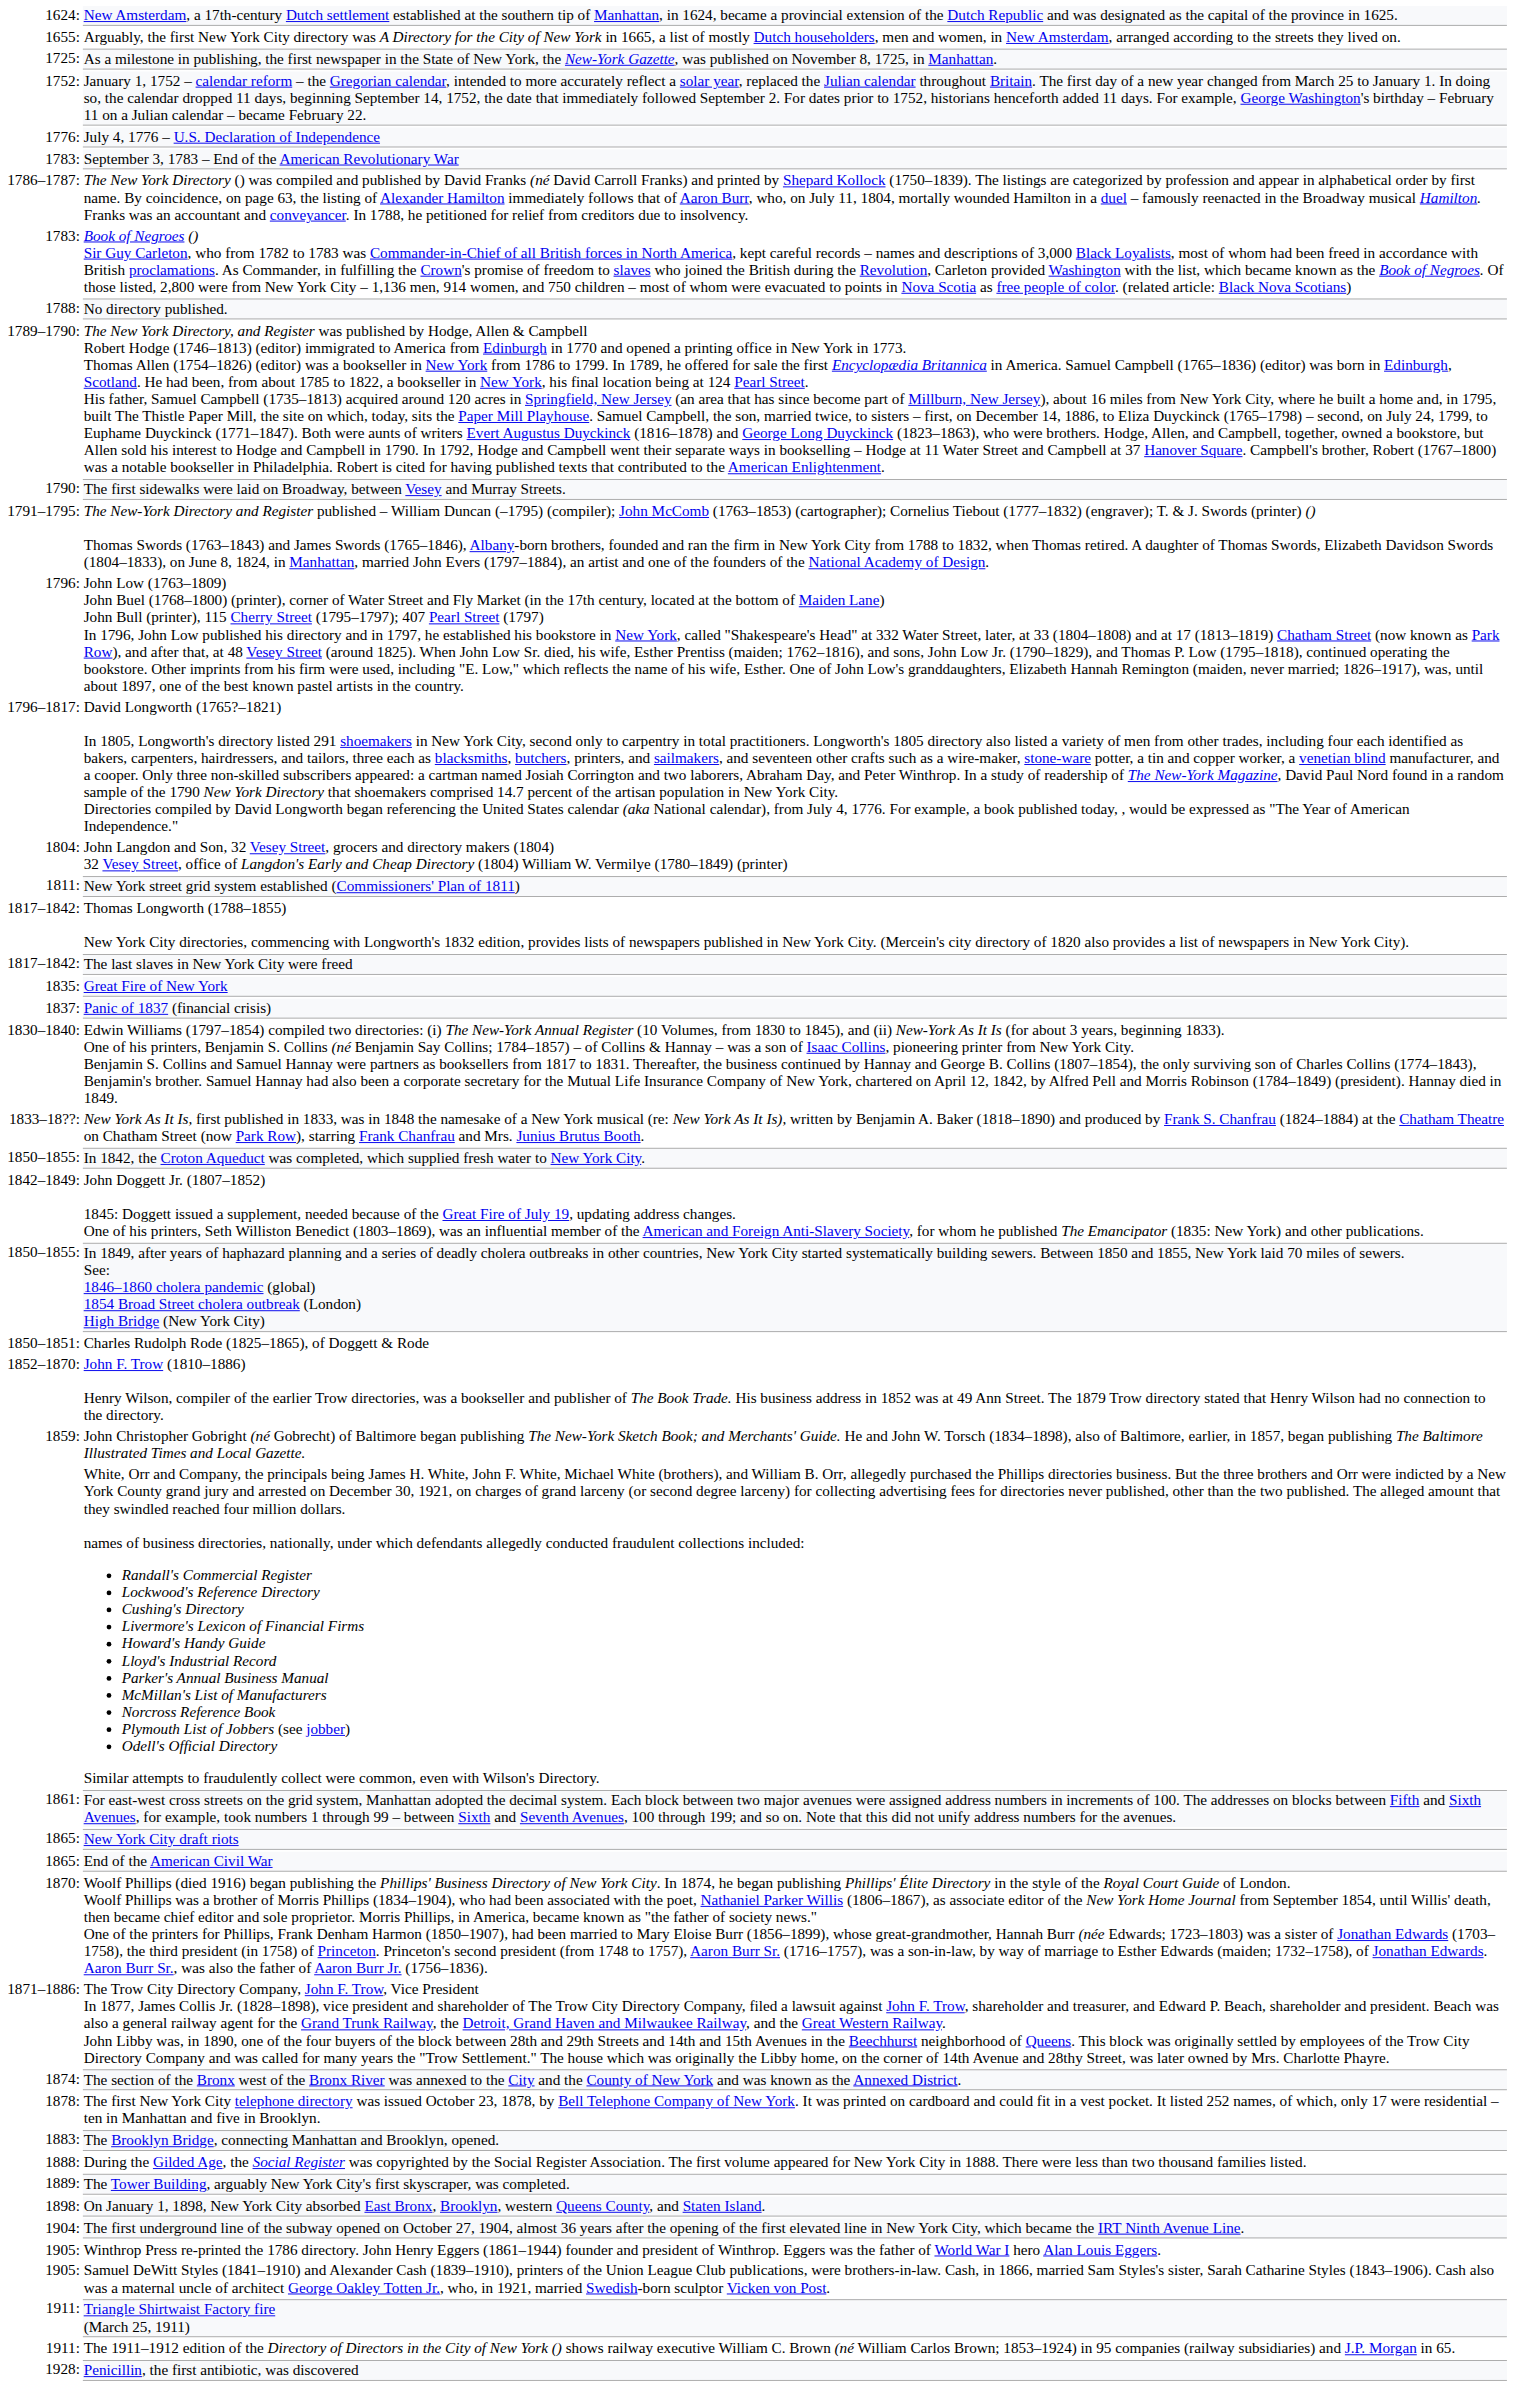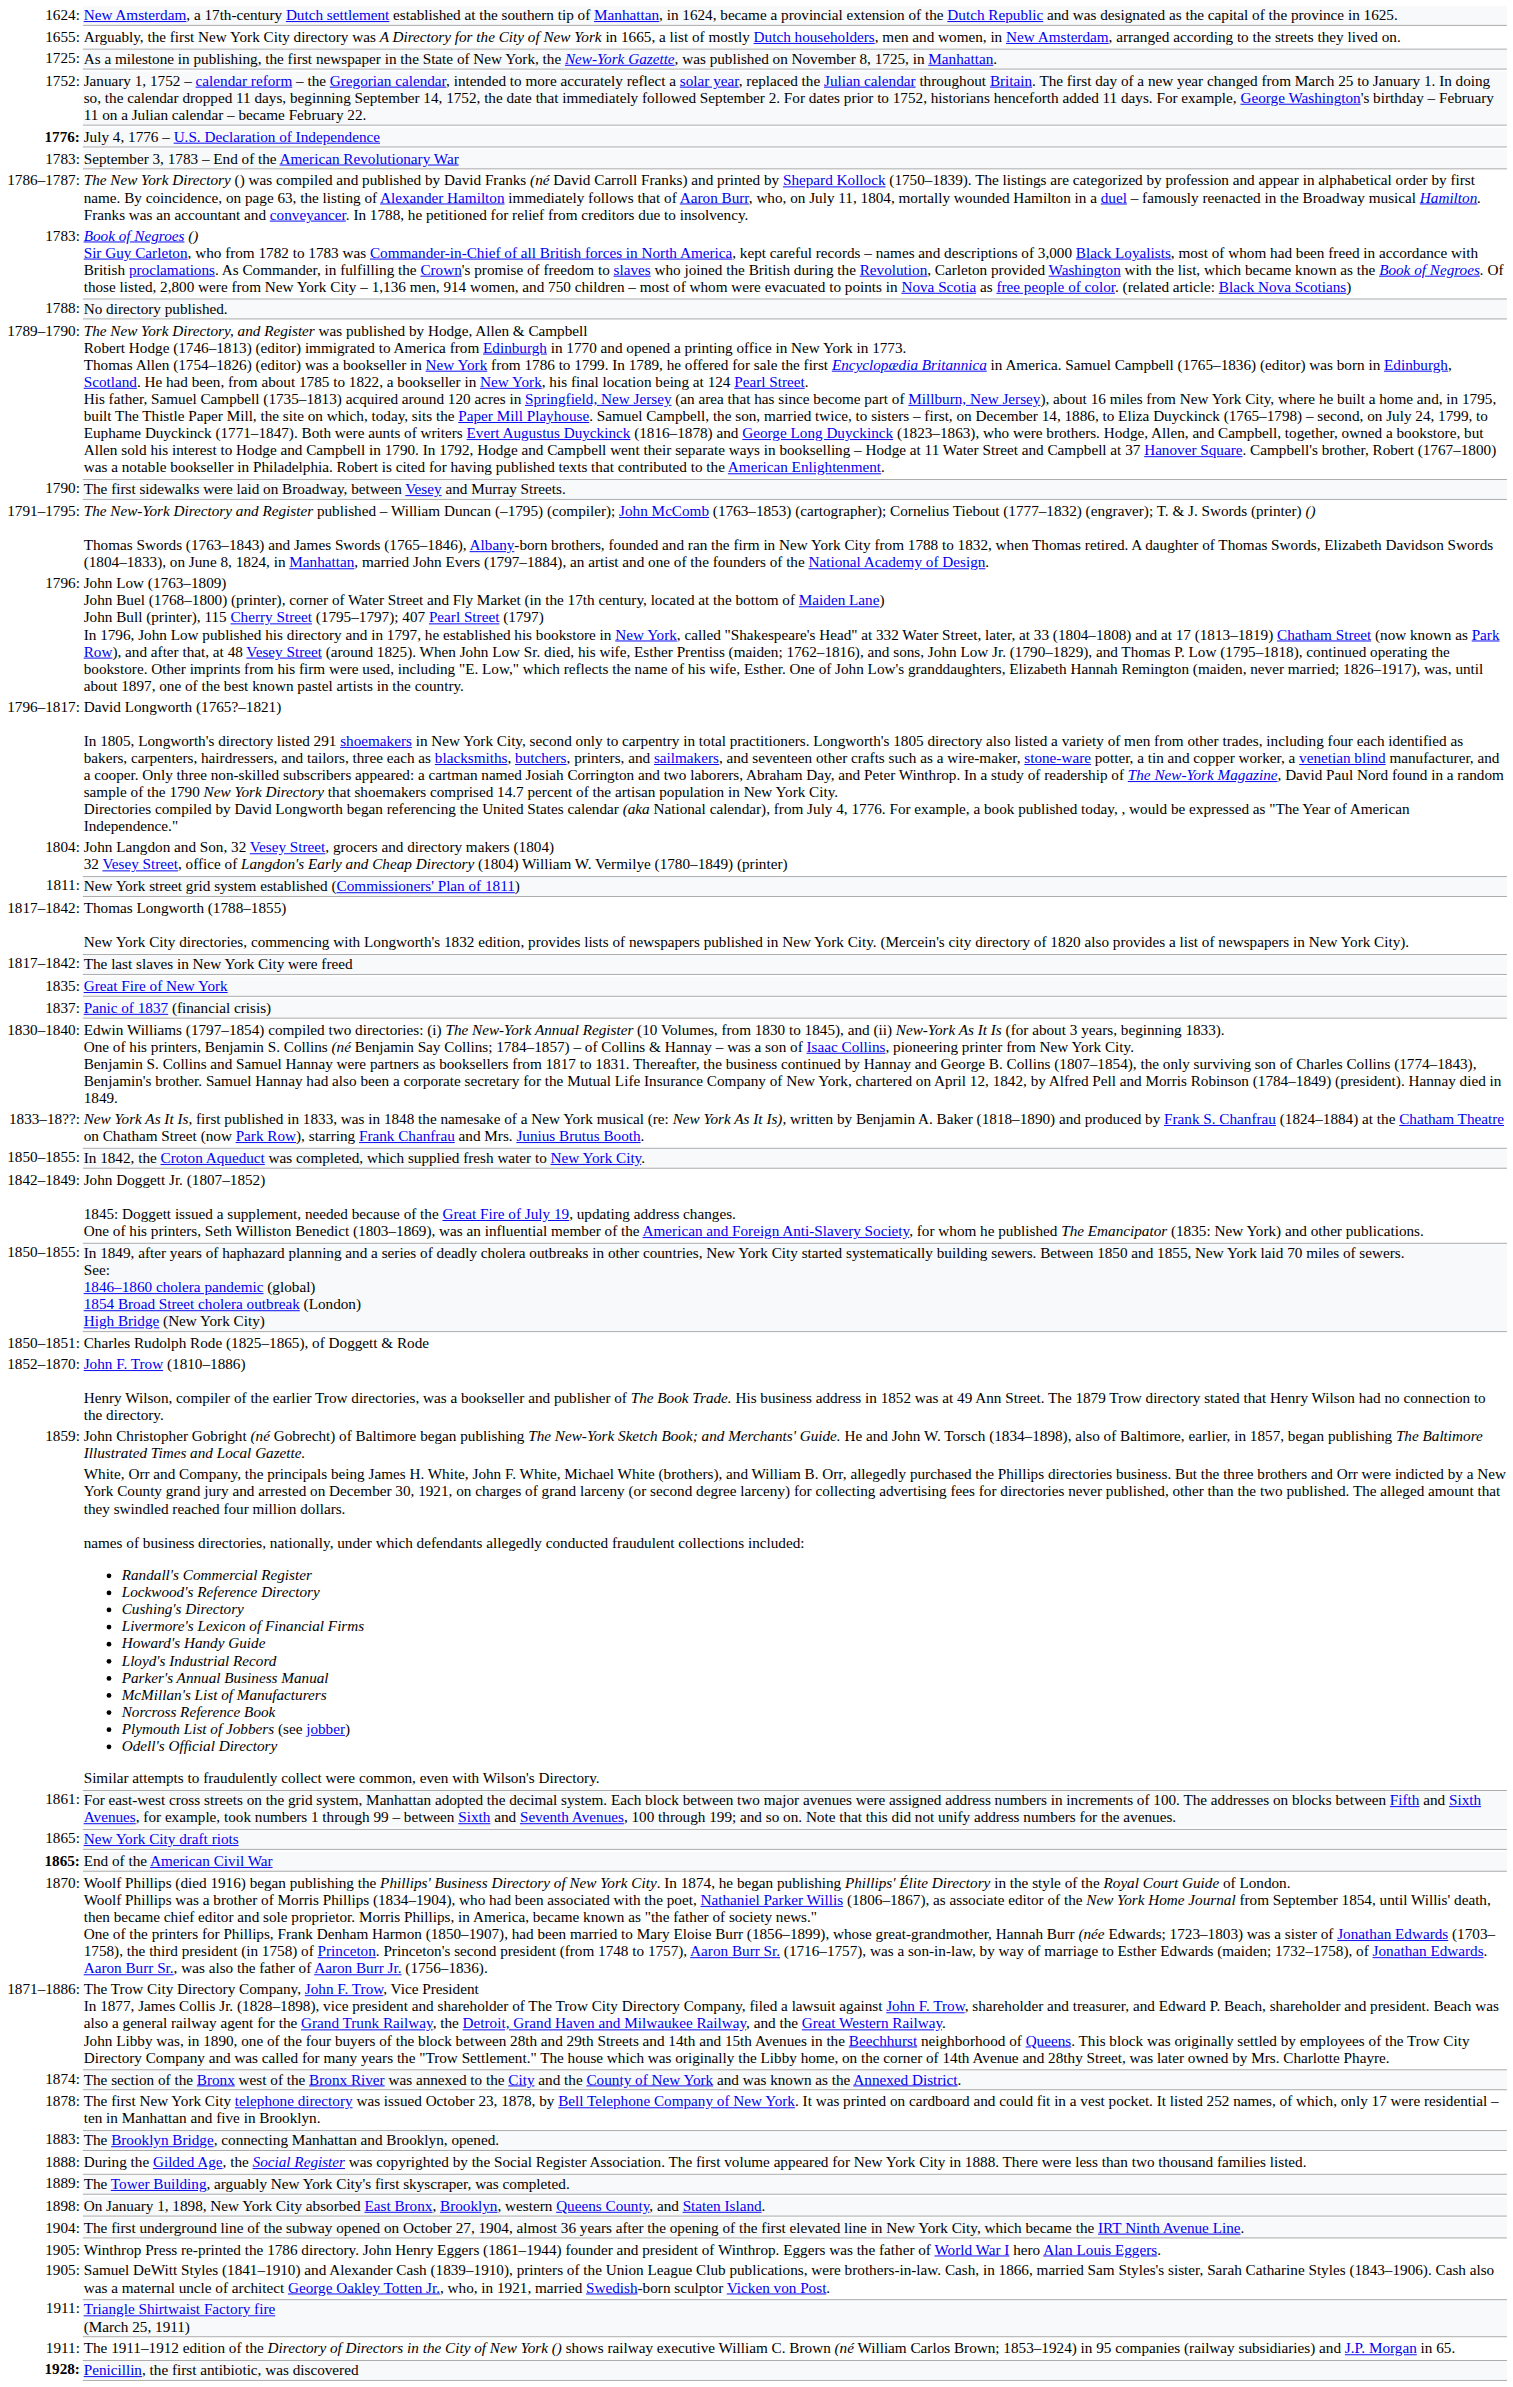July 4, 1776 – U.S. Declaration of Independence | column 1: normal -> bold
End of the American Civil War | column 1: normal -> bold
Penicillin, the first antibiotic, was discovered | column 1: normal -> bold
